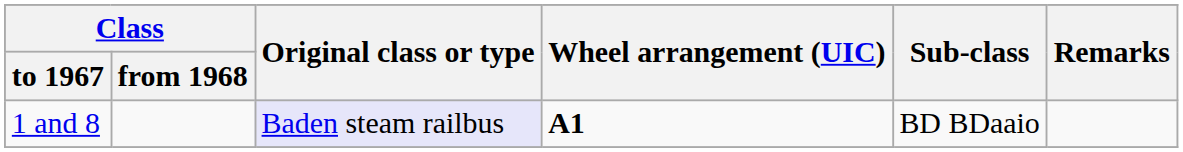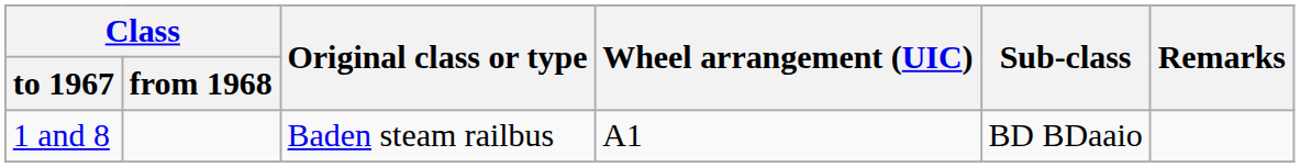1 and 8 | Original class or type: lavender background -> no background
1 and 8 | Wheel arrangement (UIC): bold -> normal
